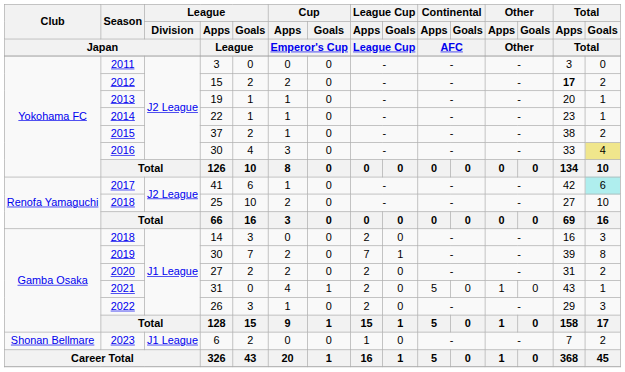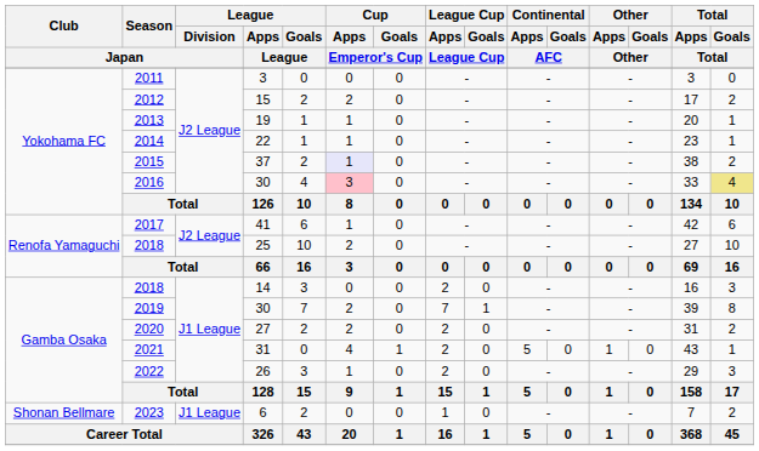2012 | Total / Apps / Total: bold -> normal
2015 | Cup / Apps / Emperor's Cup: no background -> lavender background
2016 | Cup / Apps / Emperor's Cup: no background -> pink background
2017 | Total / Goals / Total: paleturquoise background -> no background
